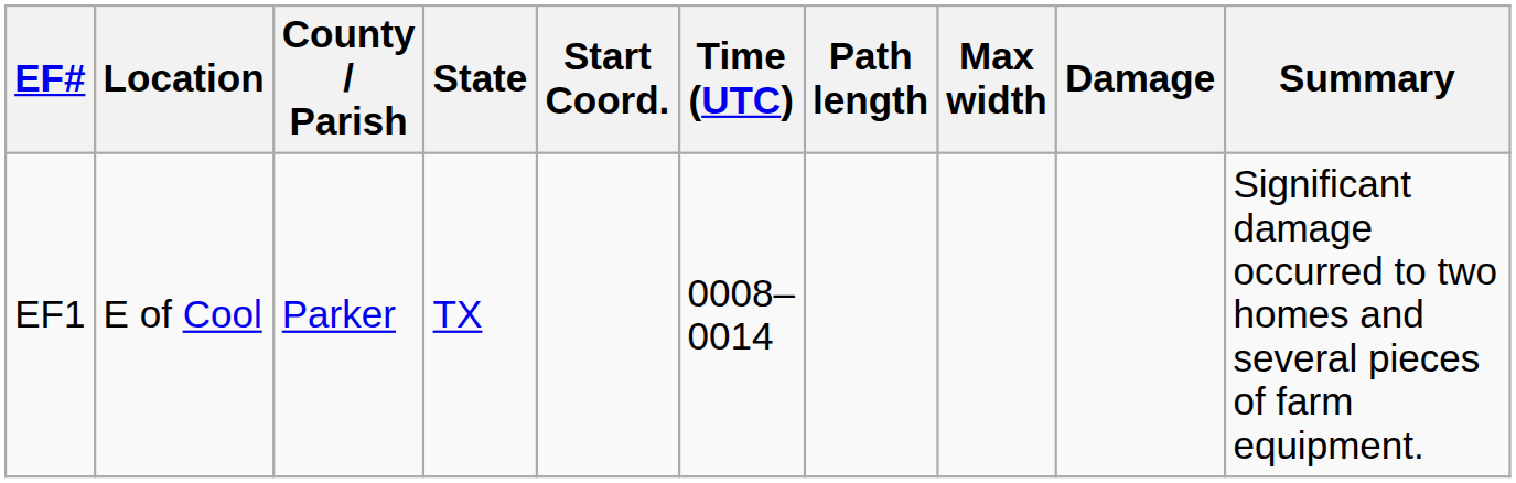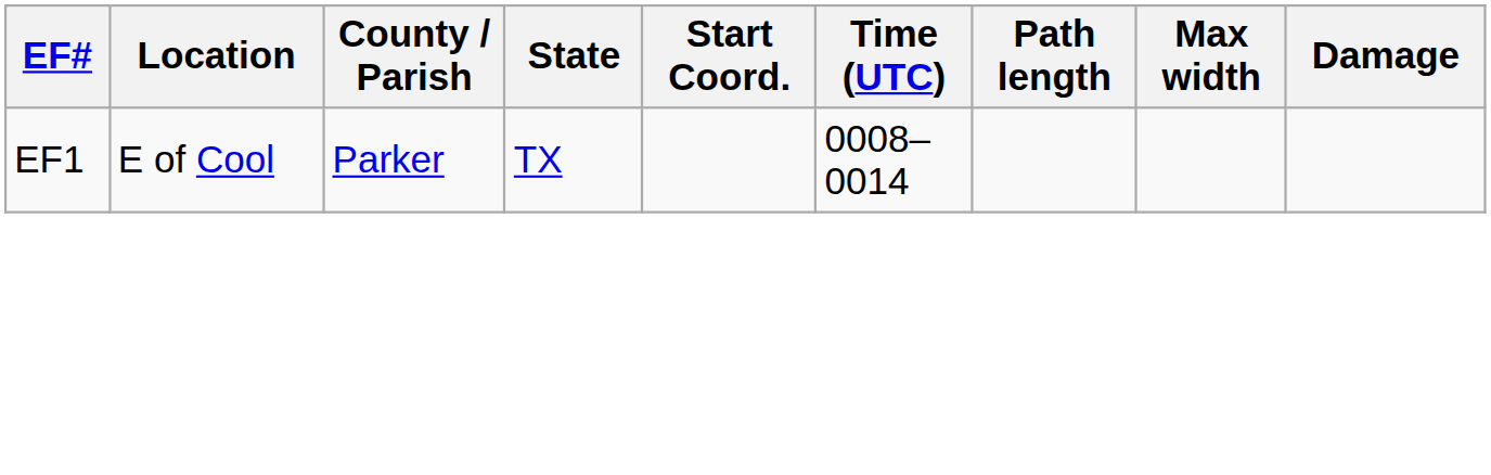- column: Summary | Significant damage occurred to two homes and several pieces of farm equipment.
